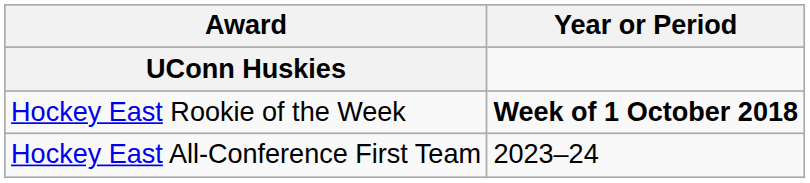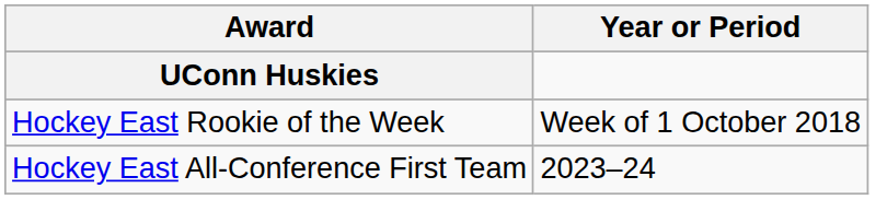Hockey East Rookie of the Week | Year or Period: bold -> normal
